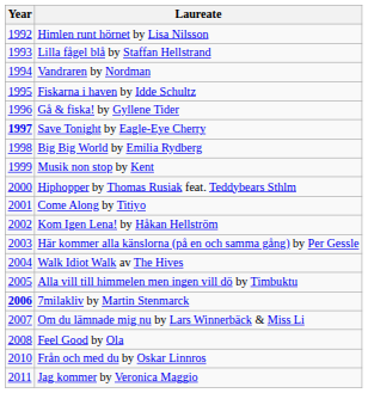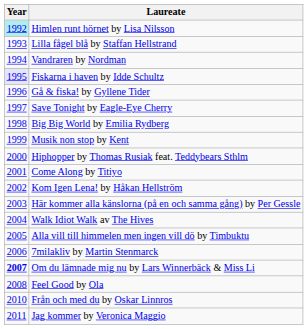Himlen runt hörnet by Lisa Nilsson | Year: no background -> paleturquoise background
Fiskarna i haven by Idde Schultz | Year: no background -> lavender background
Save Tonight by Eagle-Eye Cherry | Year: bold -> normal
7milakliv by Martin Stenmarck | Year: bold -> normal
Om du lämnade mig nu by Lars Winnerbäck & Miss Li | Year: normal -> bold
